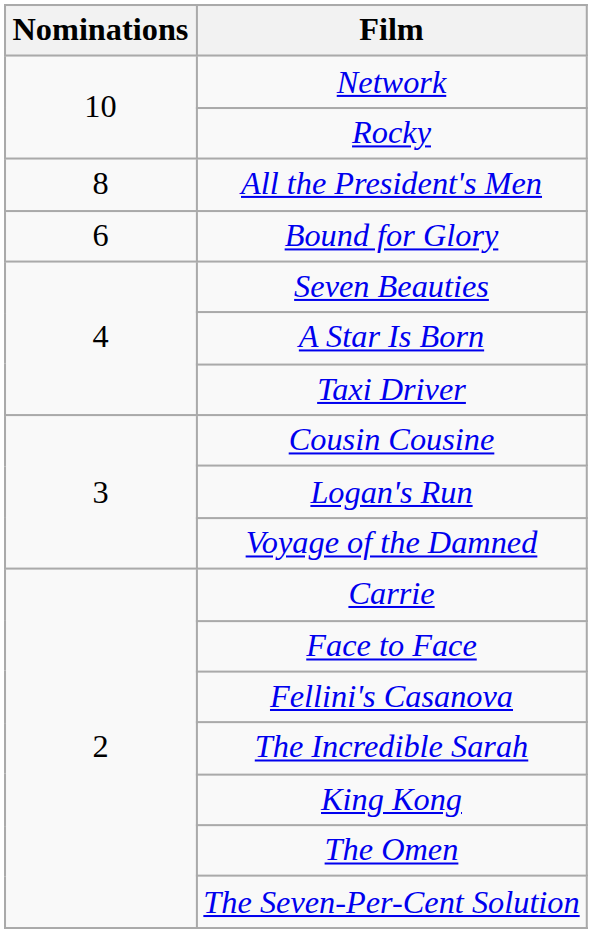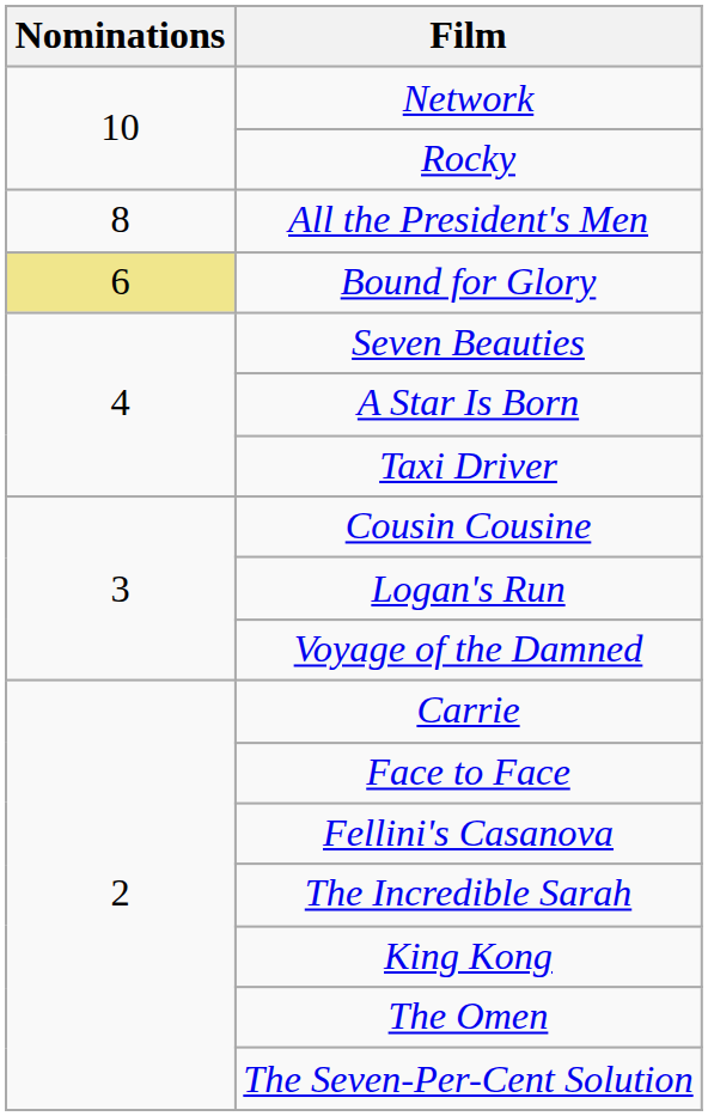Bound for Glory | Nominations: no background -> khaki background
